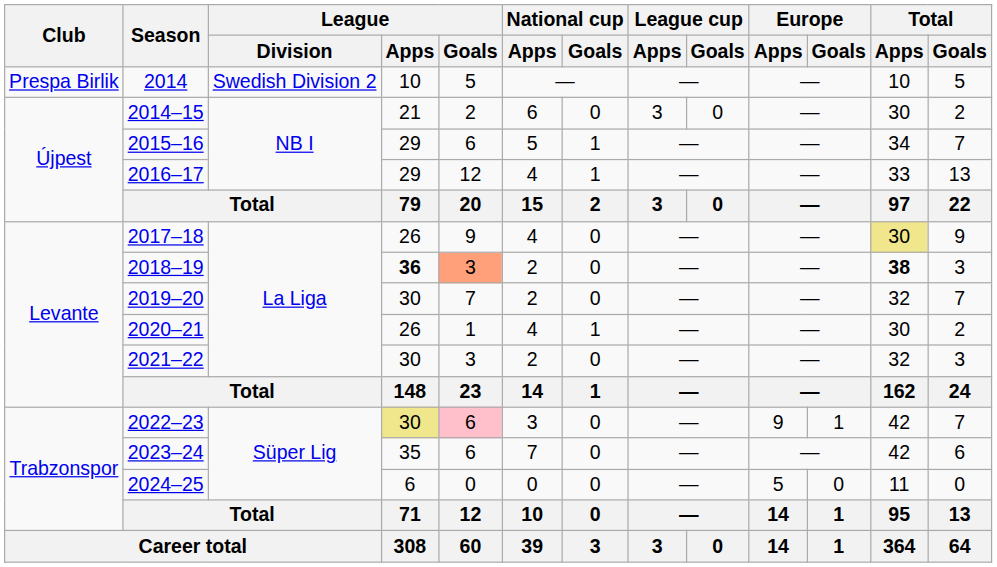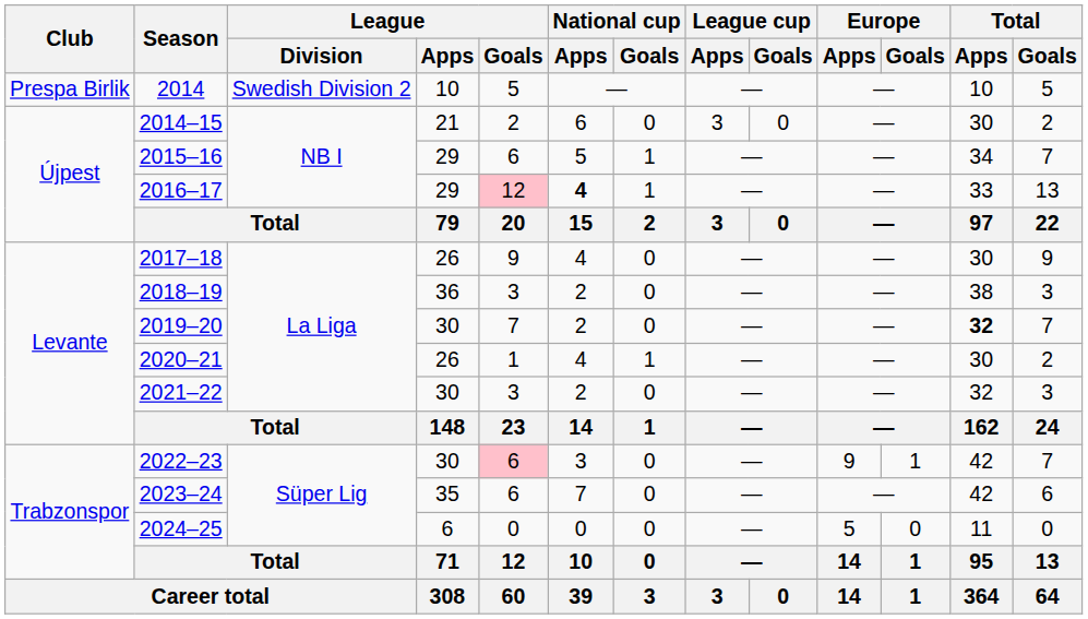2016–17 | League / Goals: no background -> pink background
2016–17 | National cup / Apps: normal -> bold
2017–18 | Total / Apps: khaki background -> no background
2018–19 | League / Apps: bold -> normal
2018–19 | League / Goals: lightsalmon background -> no background
2018–19 | Total / Apps: bold -> normal
2019–20 | Total / Apps: normal -> bold
2022–23 | League / Apps: khaki background -> no background
